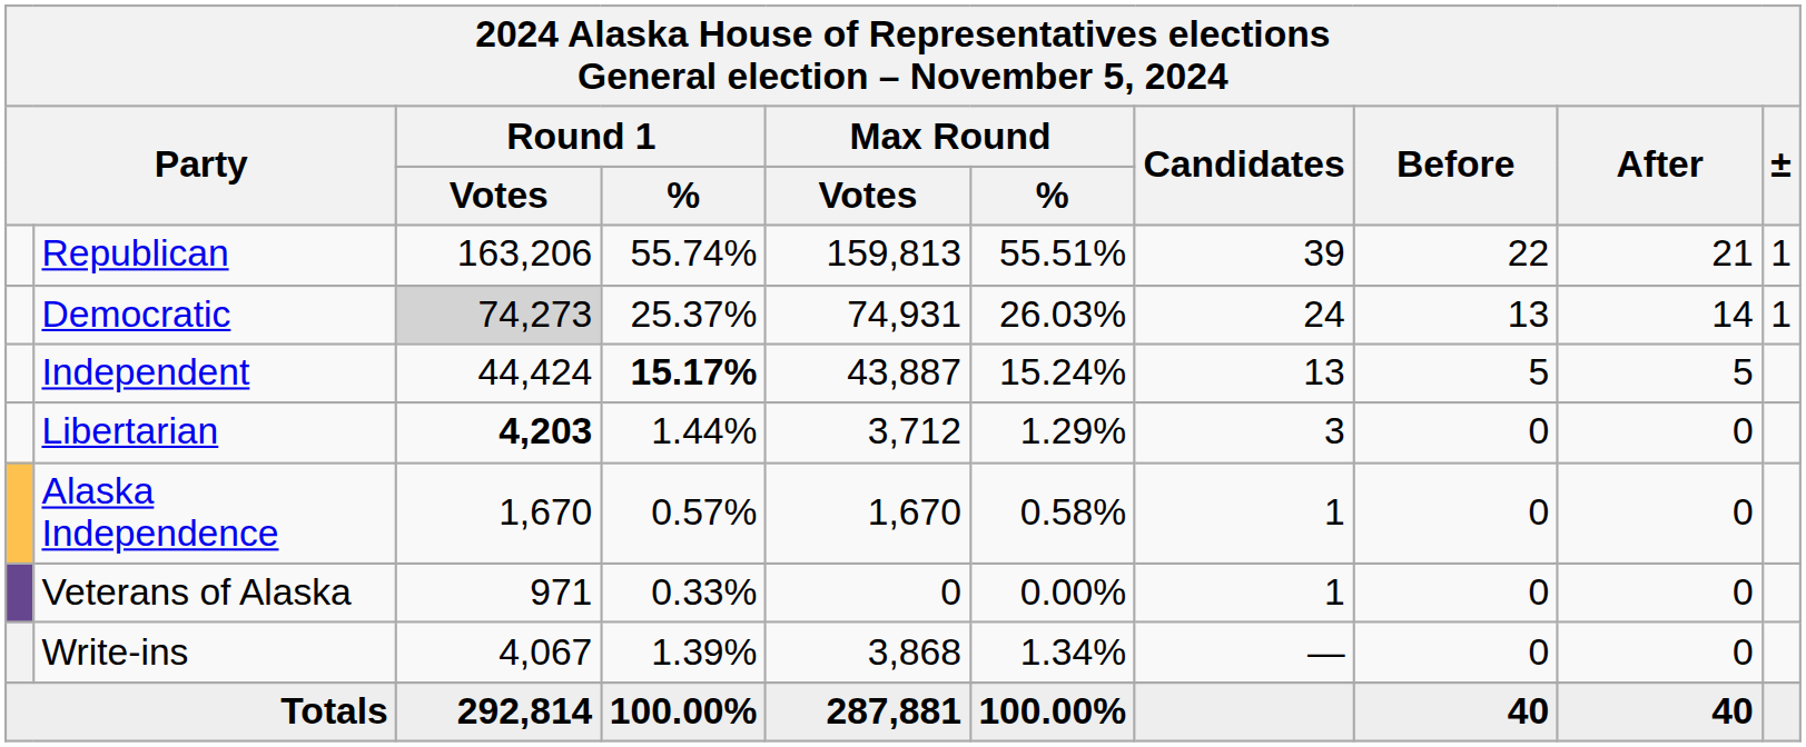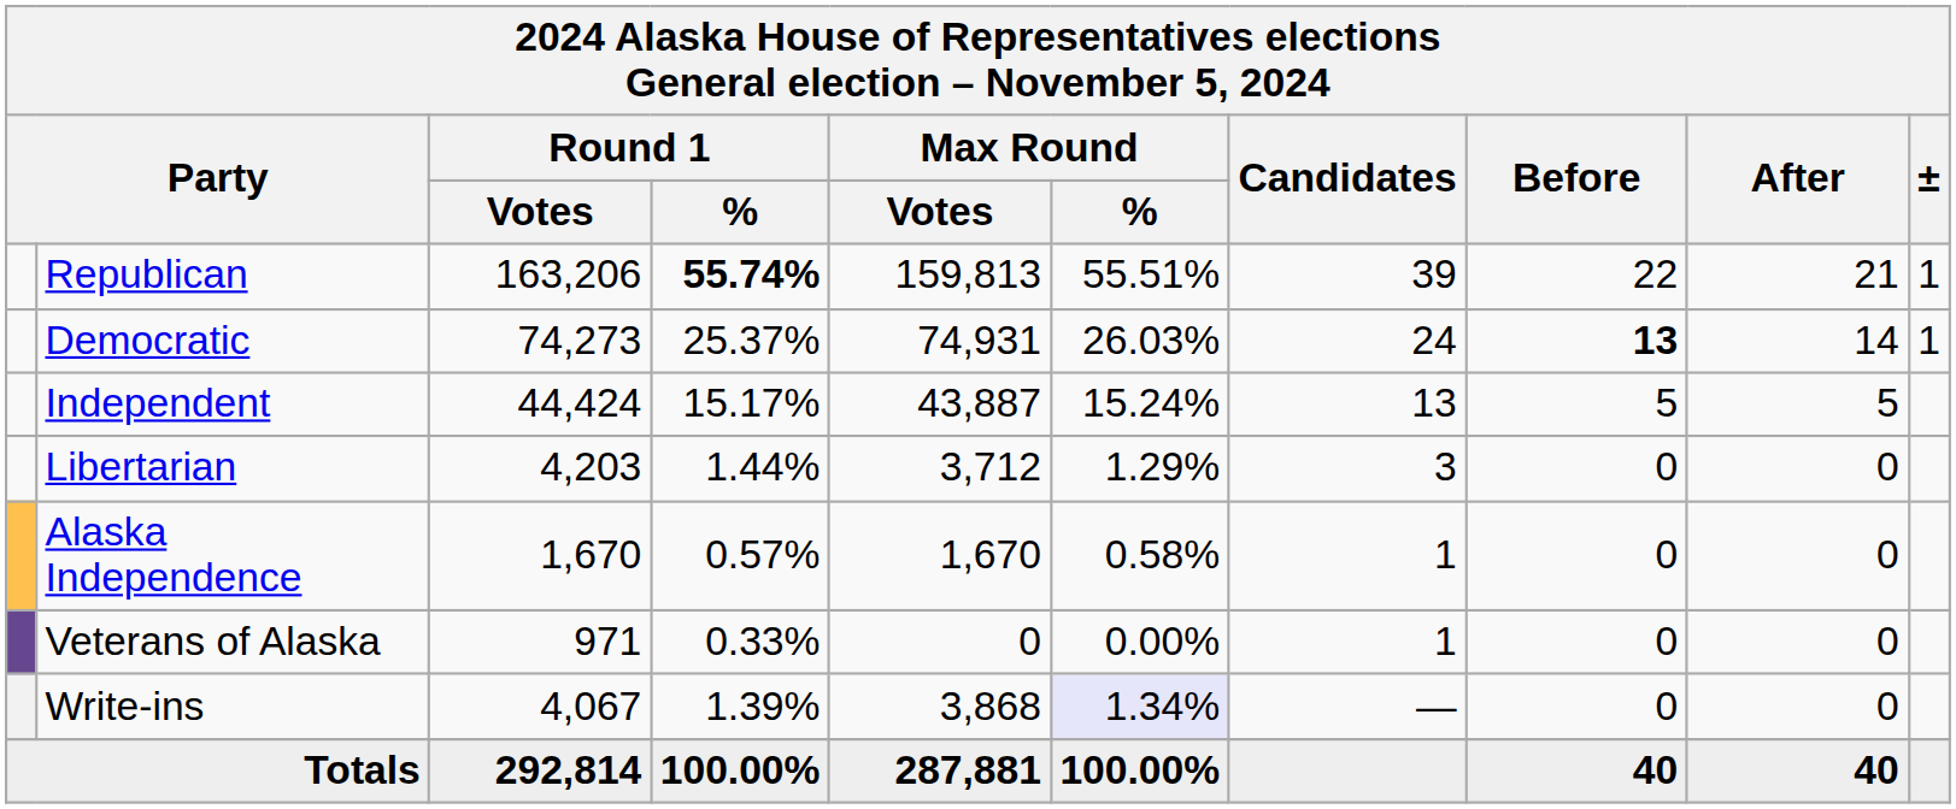Republican | Round 1 / %: normal -> bold
Democratic | Round 1 / Votes: lightgrey background -> no background
Democratic | Before: normal -> bold
Independent | Round 1 / %: bold -> normal
Libertarian | Round 1 / Votes: bold -> normal
Write-ins | Max Round / %: no background -> lavender background
